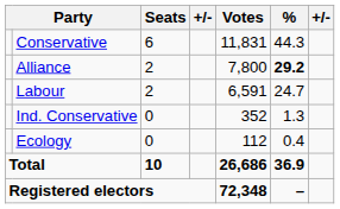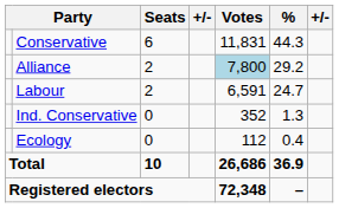Alliance | Votes: no background -> lightblue background
Alliance | %: bold -> normal
